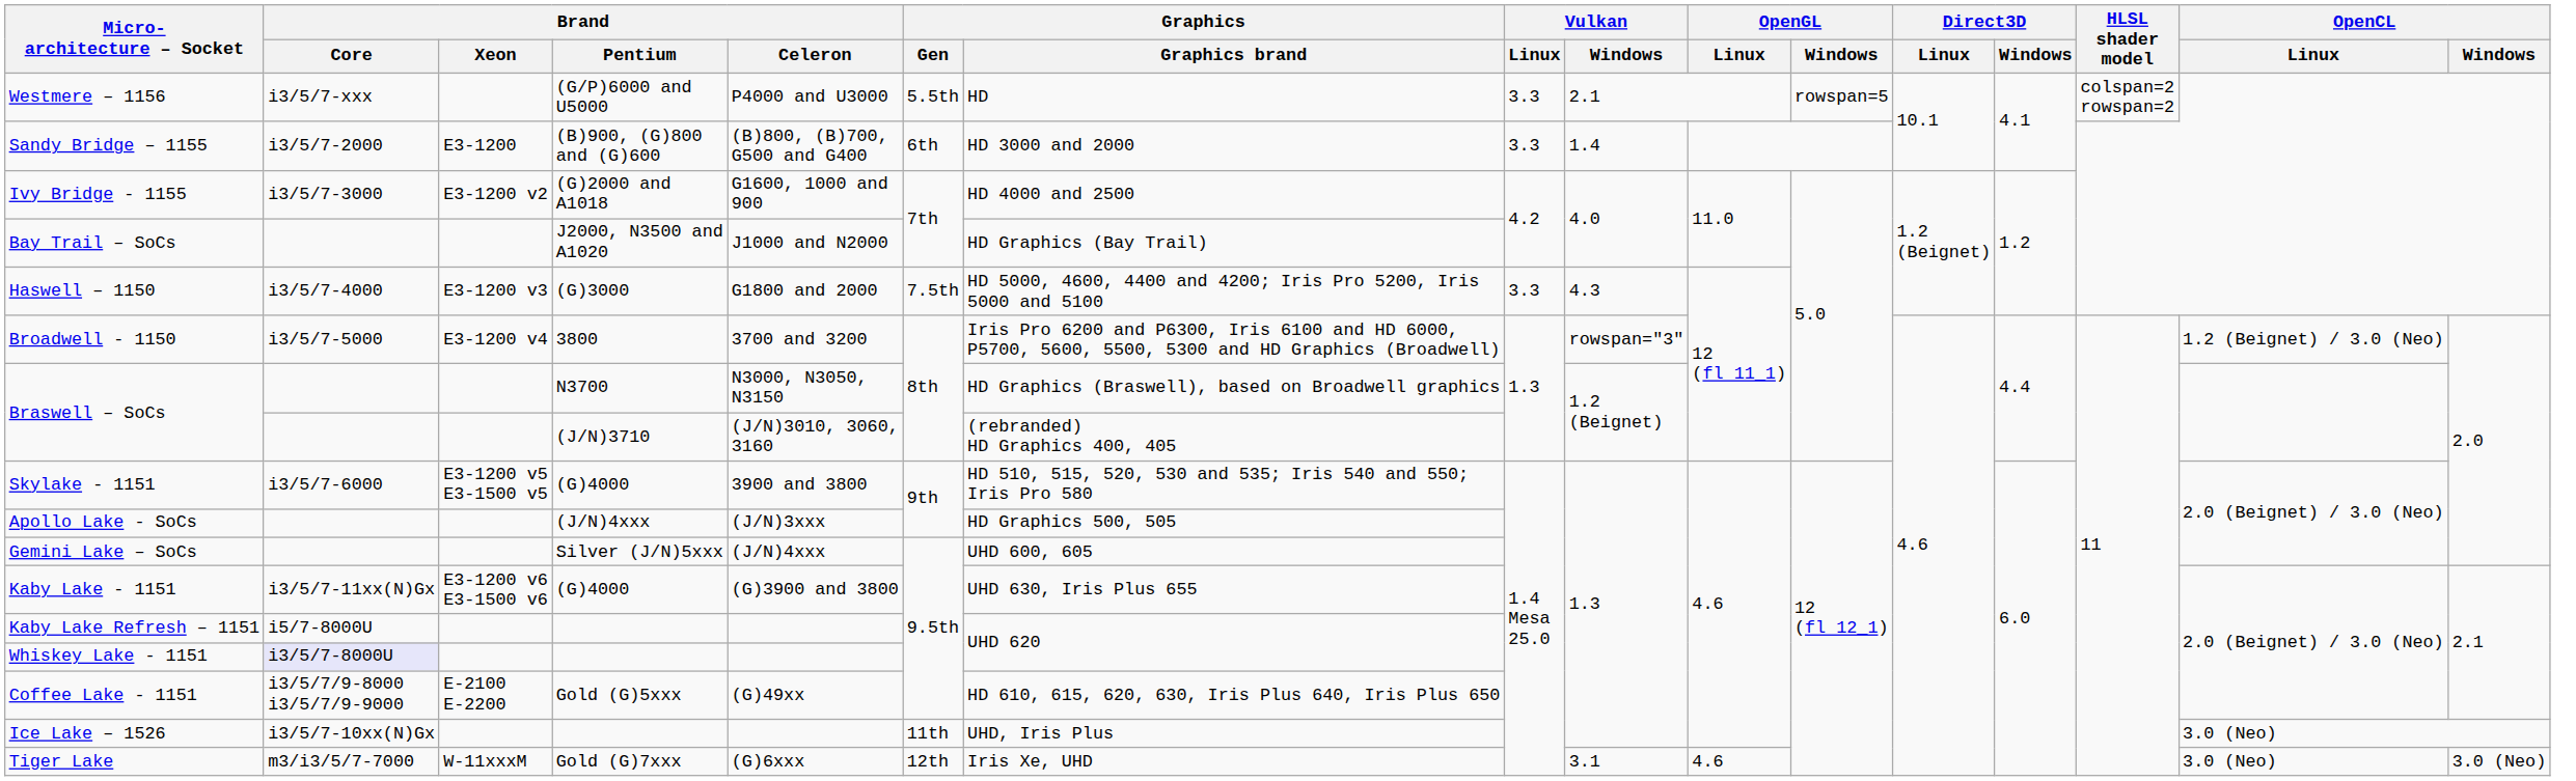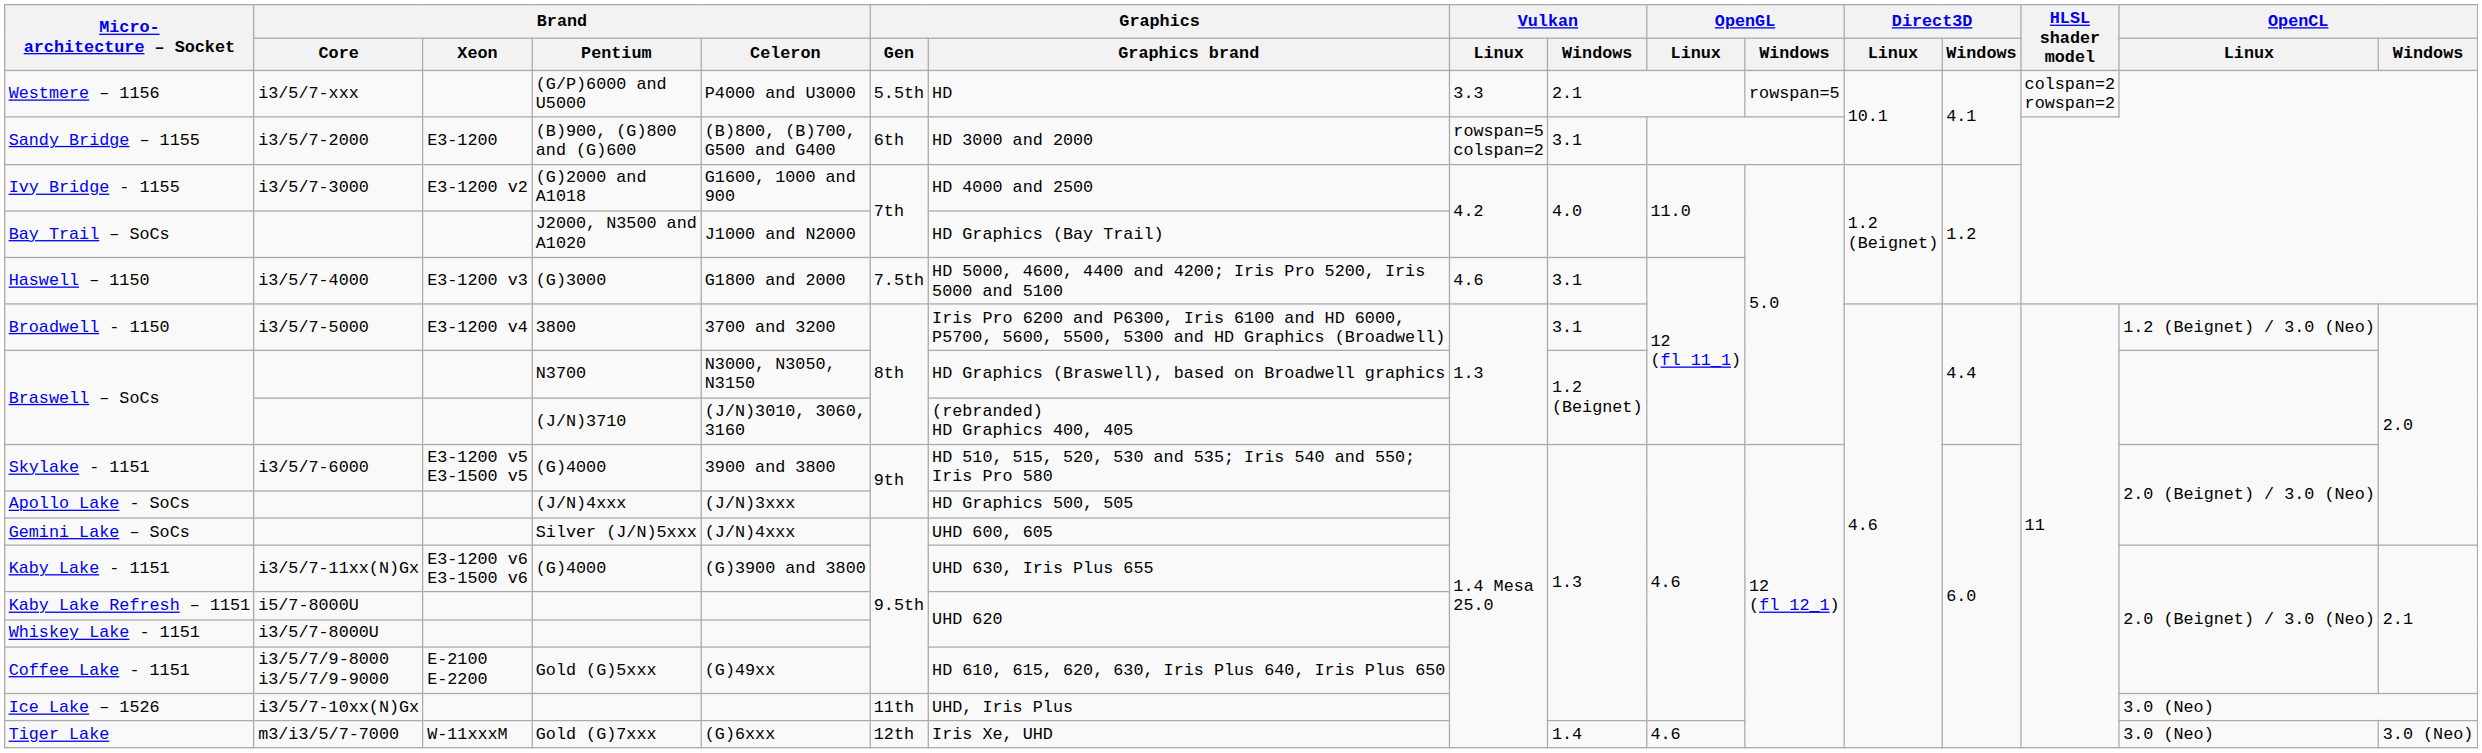Sandy Bridge – 1155 | Vulkan / Linux: 3.3 -> rowspan=5 colspan=2
Sandy Bridge – 1155 | Vulkan / Windows: 1.4 -> 3.1
Haswell – 1150 | Vulkan / Linux: 3.3 -> 4.6
Haswell – 1150 | Vulkan / Windows: 4.3 -> 3.1
Broadwell - 1150 | Vulkan / Windows: rowspan="3" -> 3.1
Whiskey Lake - 1151 | Brand / Core: lavender background -> no background
Tiger Lake | Vulkan / Windows: 3.1 -> 1.4
